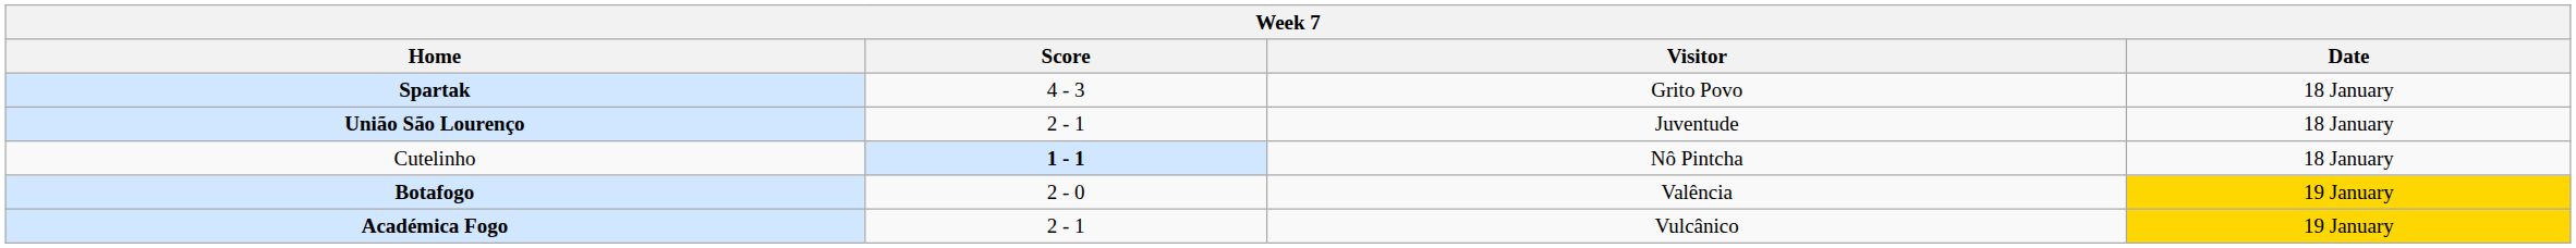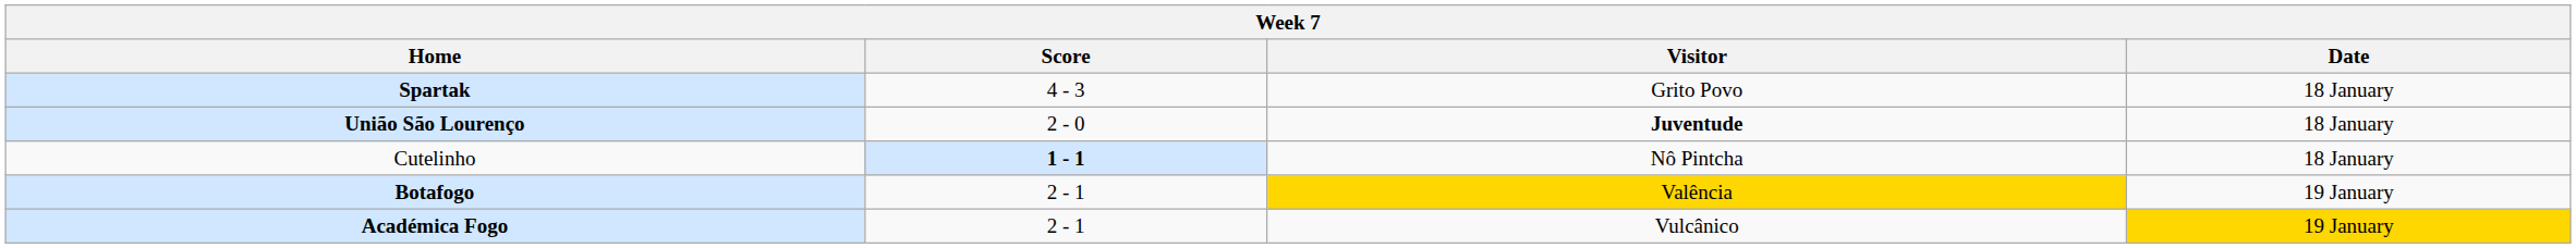União São Lourenço | Score: 2 - 1 -> 2 - 0
União São Lourenço | Visitor: normal -> bold
Botafogo | Score: 2 - 0 -> 2 - 1
Botafogo | Visitor: no background -> gold background
Botafogo | Date: gold background -> no background
